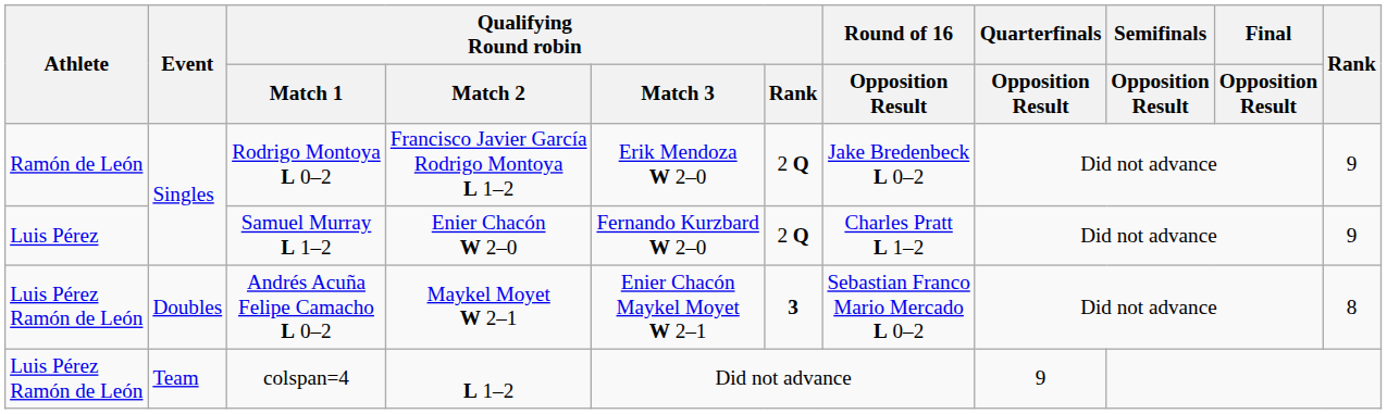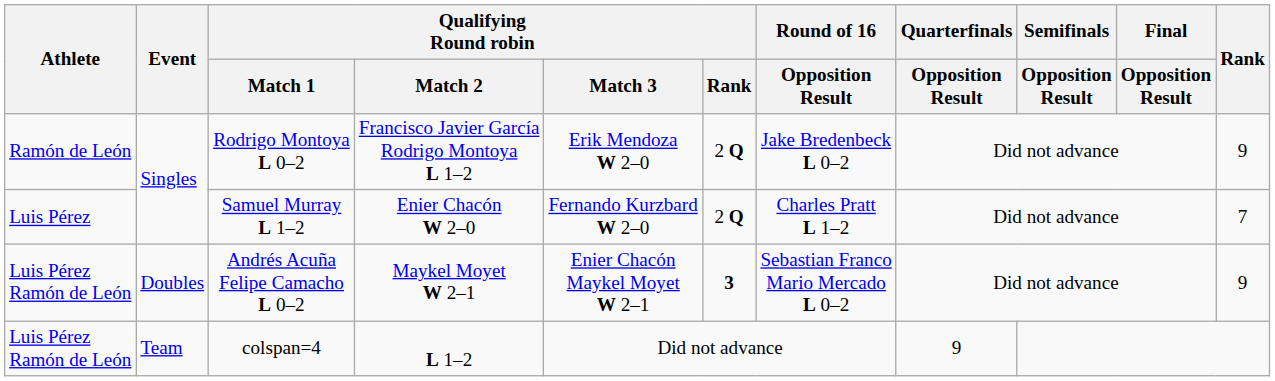Samuel Murray L 1–2 | Rank: 9 -> 7
Andrés Acuña Felipe Camacho L 0–2 | Rank: 8 -> 9
